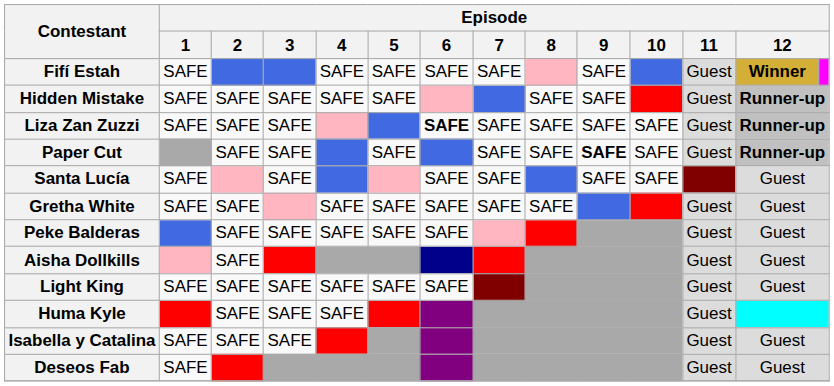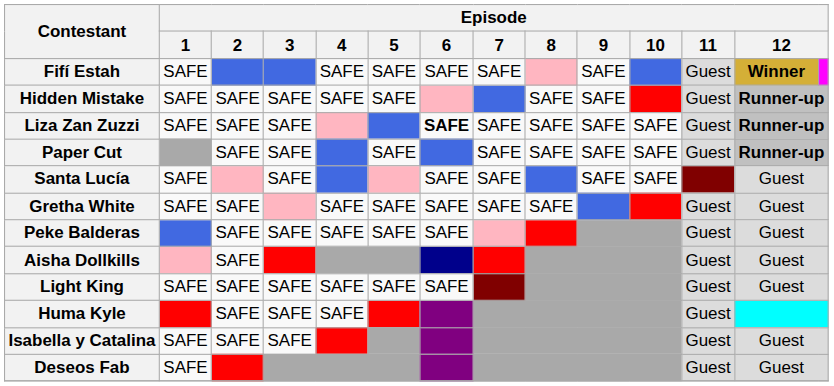Paper Cut | Episode / 9: bold -> normal
